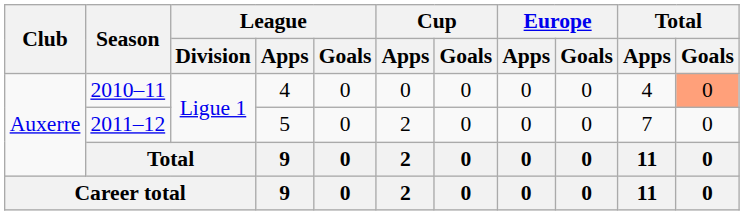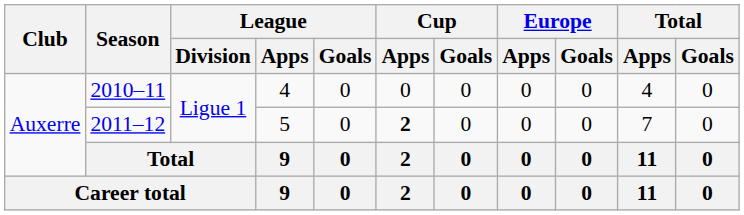2010–11 | Total / Goals: lightsalmon background -> no background
2011–12 | Cup / Apps: normal -> bold
